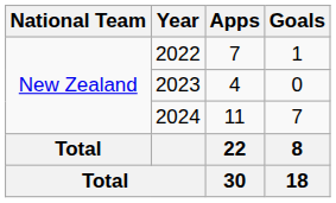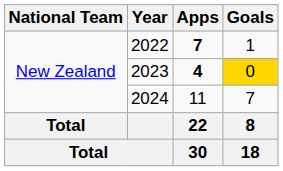2022 | Apps: normal -> bold
2023 | Apps: normal -> bold
2023 | Goals: no background -> gold background
